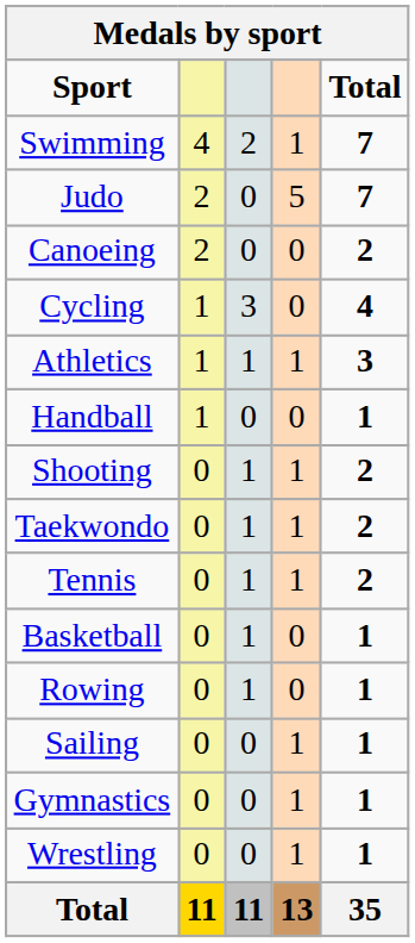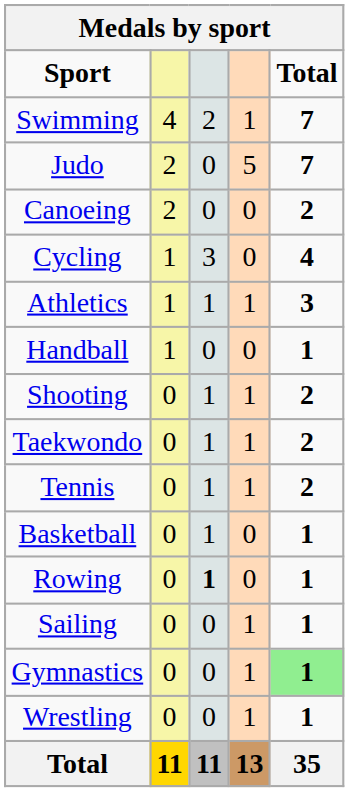Rowing | column 3: normal -> bold
Gymnastics | Total: no background -> lightgreen background
